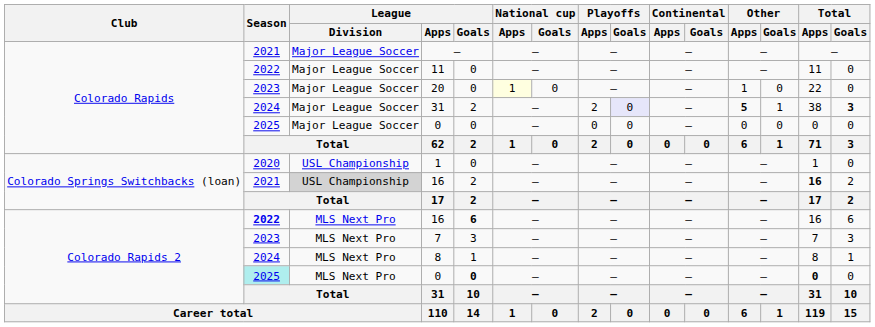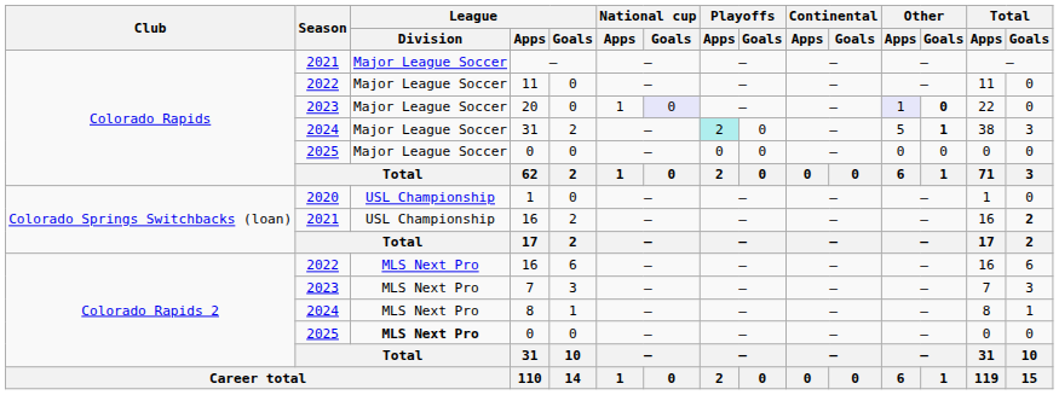20 | National cup / Apps: lightyellow background -> no background
20 | National cup / Goals: no background -> lavender background
20 | Other / Apps: no background -> lavender background
20 | Other / Goals: normal -> bold
Colorado Rapids / 31 | Playoffs / Apps: no background -> paleturquoise background
Colorado Rapids / 31 | Playoffs / Goals: lavender background -> no background
Colorado Rapids / 31 | Other / Apps: bold -> normal
Colorado Rapids / 31 | Other / Goals: normal -> bold
Colorado Rapids / 31 | Total / Goals: bold -> normal
Colorado Springs Switchbacks (loan) / 16 | League / Division: lightgrey background -> no background
Colorado Springs Switchbacks (loan) / 16 | Total / Apps: bold -> normal
Colorado Springs Switchbacks (loan) / 16 | Total / Goals: normal -> bold
Colorado Rapids 2 / 16 | Season: bold -> normal
Colorado Rapids 2 / 16 | League / Goals: bold -> normal
Colorado Rapids 2 / 0 | Season: paleturquoise background -> no background
Colorado Rapids 2 / 0 | League / Division: normal -> bold
Colorado Rapids 2 / 0 | League / Goals: bold -> normal
Colorado Rapids 2 / 0 | Total / Apps: bold -> normal
